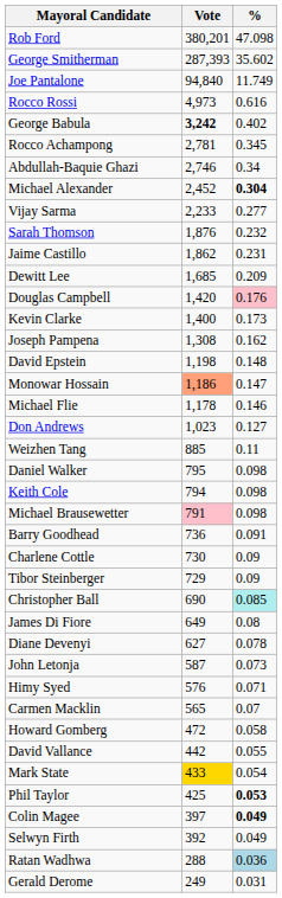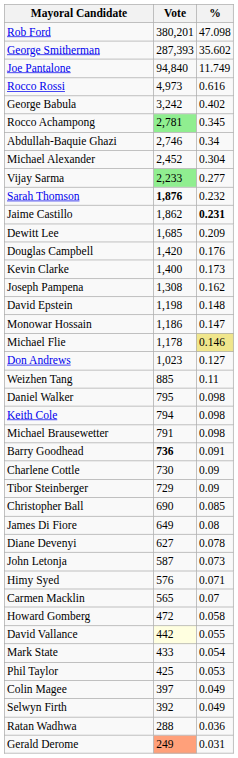George Babula | Vote: bold -> normal
Rocco Achampong | Vote: no background -> lightgreen background
Michael Alexander | %: bold -> normal
Vijay Sarma | Vote: no background -> lightgreen background
Sarah Thomson | Vote: normal -> bold
Jaime Castillo | %: normal -> bold
Douglas Campbell | %: pink background -> no background
Monowar Hossain | Vote: lightsalmon background -> no background
Michael Flie | %: no background -> khaki background
Michael Brausewetter | Vote: pink background -> no background
Barry Goodhead | Vote: normal -> bold
Christopher Ball | %: paleturquoise background -> no background
David Vallance | Vote: no background -> lightyellow background
Mark State | Vote: gold background -> no background
Phil Taylor | %: bold -> normal
Colin Magee | %: bold -> normal
Ratan Wadhwa | %: lightblue background -> no background
Gerald Derome | Vote: no background -> lightsalmon background
